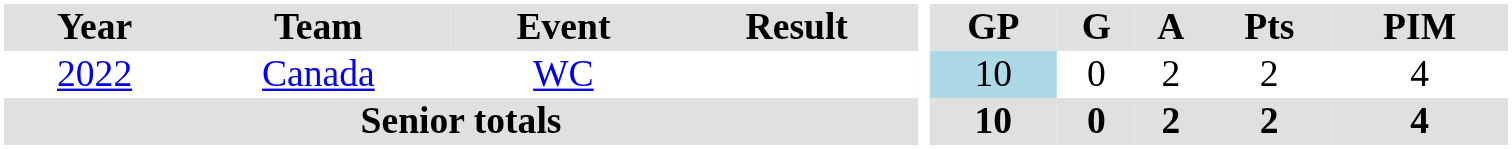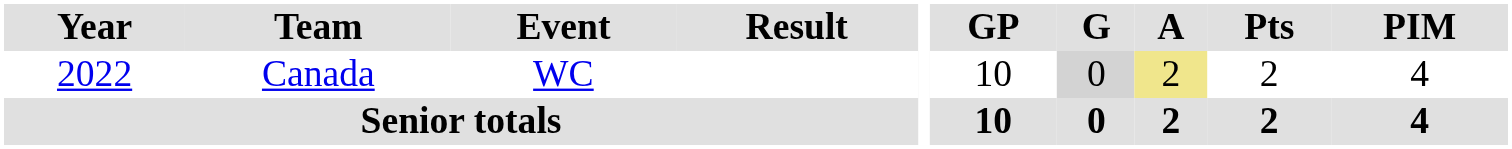Canada | GP: lightblue background -> no background
Canada | G: no background -> lightgrey background
Canada | A: no background -> khaki background
